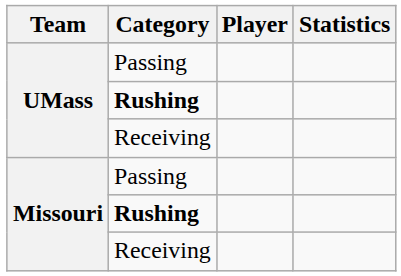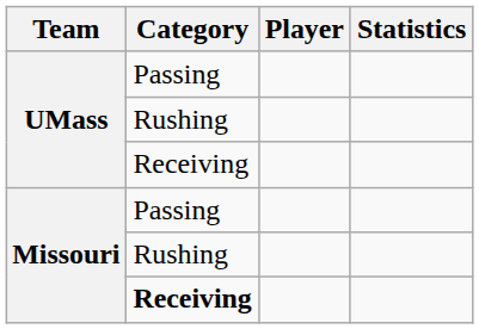UMass / Rushing | Category: bold -> normal
Missouri / Rushing | Category: bold -> normal
Missouri / Receiving | Category: normal -> bold
